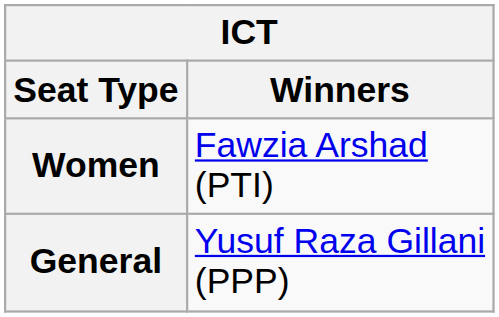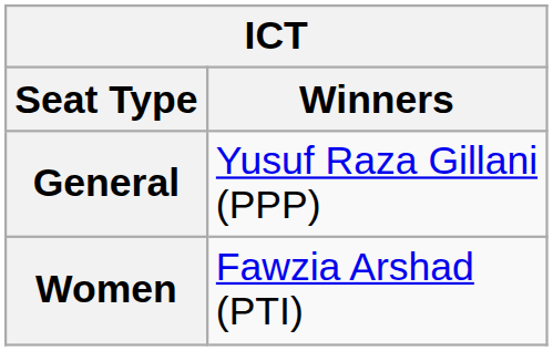rows swapped: General <-> Women
